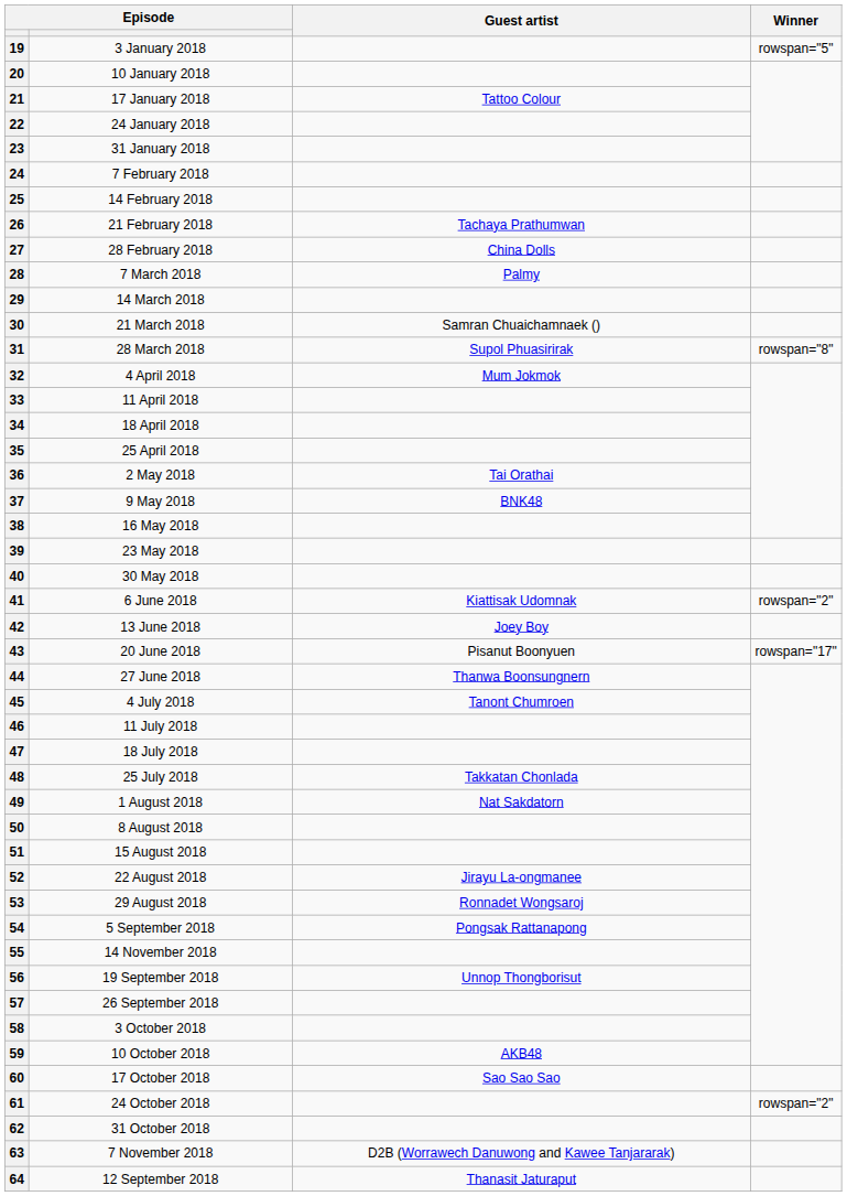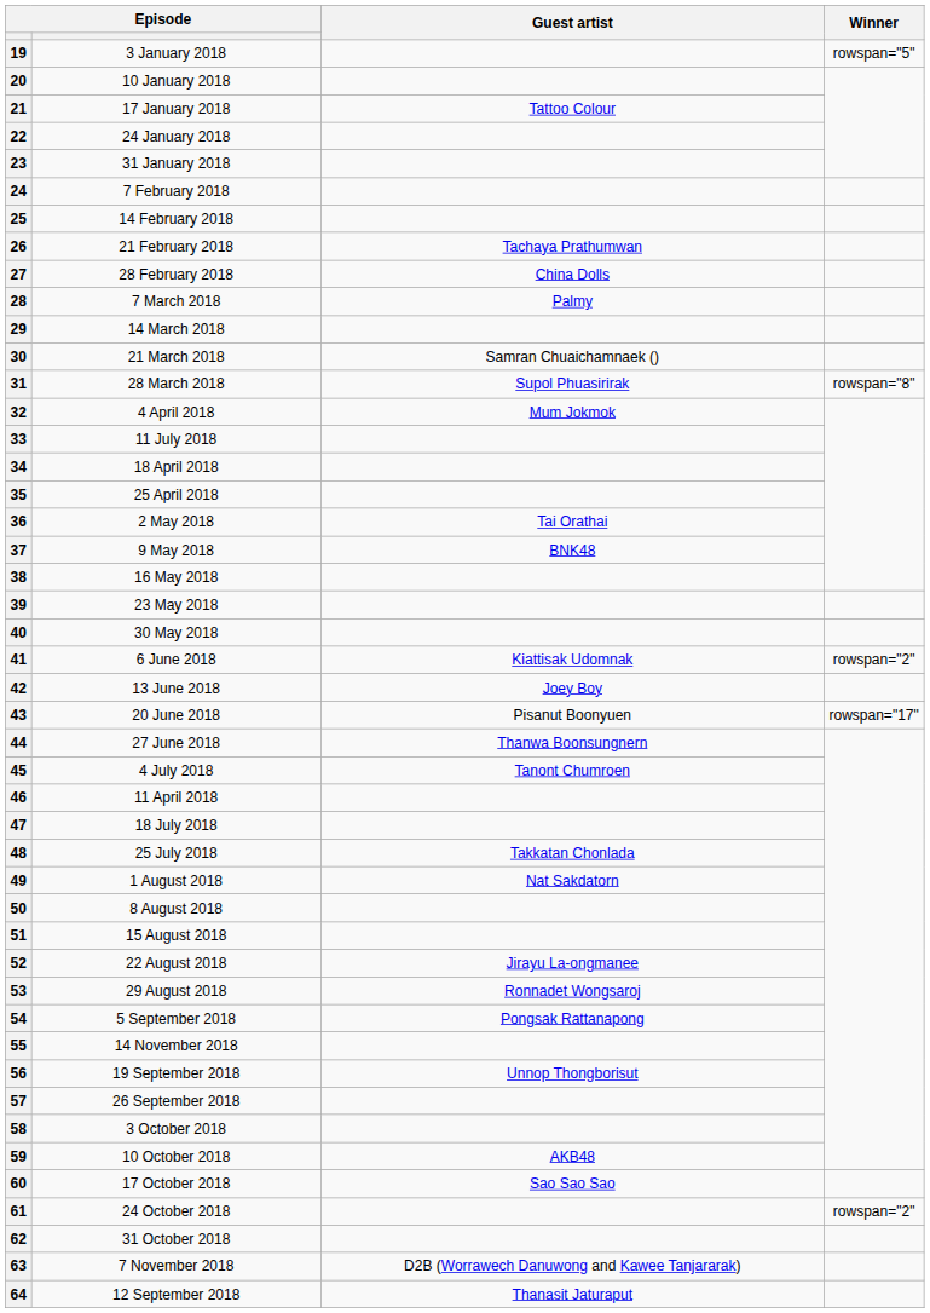33 | column 2: 11 April 2018 -> 11 July 2018
46 | column 2: 11 July 2018 -> 11 April 2018
